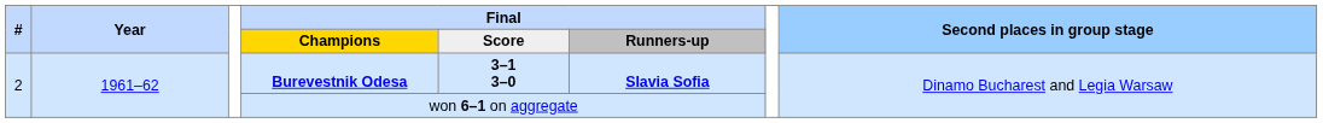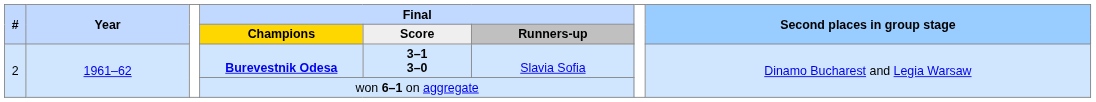row 3 | Final / Runners-up: bold -> normal
